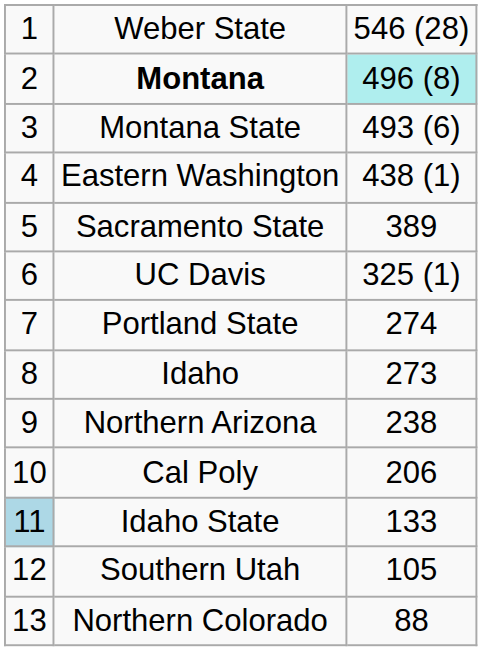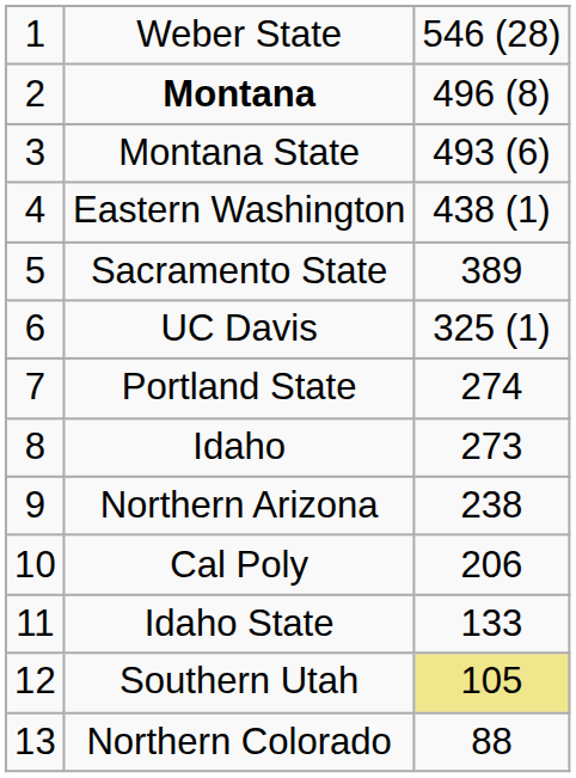Montana | column 3: paleturquoise background -> no background
Idaho State | column 1: lightblue background -> no background
Southern Utah | column 3: no background -> khaki background
